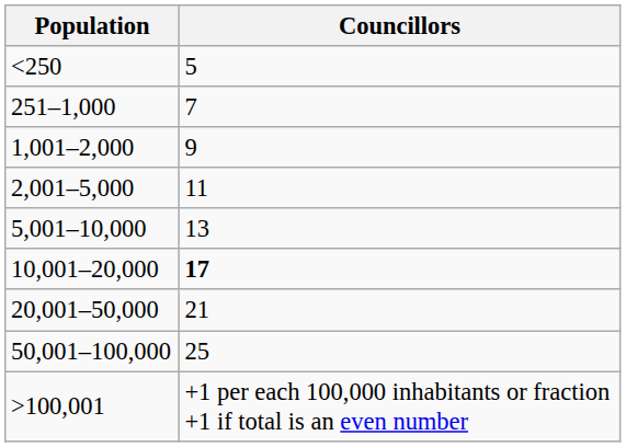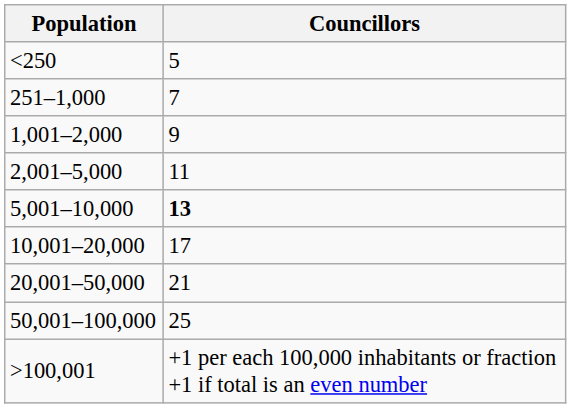5,001–10,000 | Councillors: normal -> bold
10,001–20,000 | Councillors: bold -> normal
